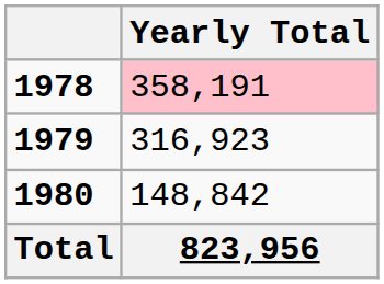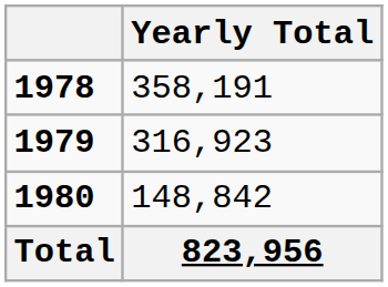1978 | Yearly Total: pink background -> no background
